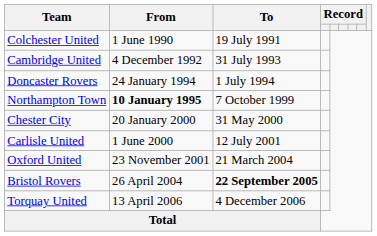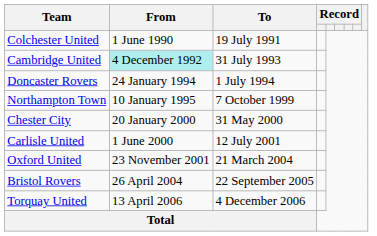Cambridge United | From: no background -> paleturquoise background
Northampton Town | From: bold -> normal
Bristol Rovers | To: bold -> normal
